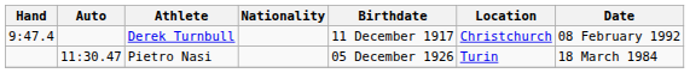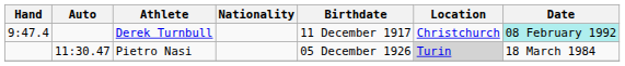Derek Turnbull | Date: no background -> paleturquoise background
Pietro Nasi | Location: no background -> lightgrey background
